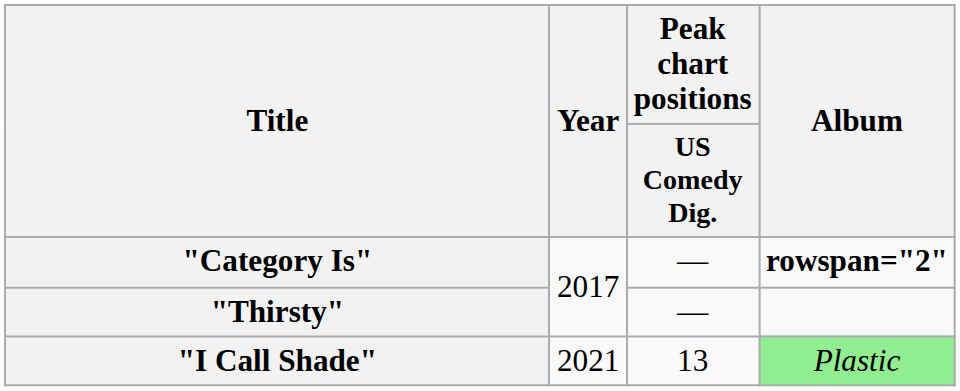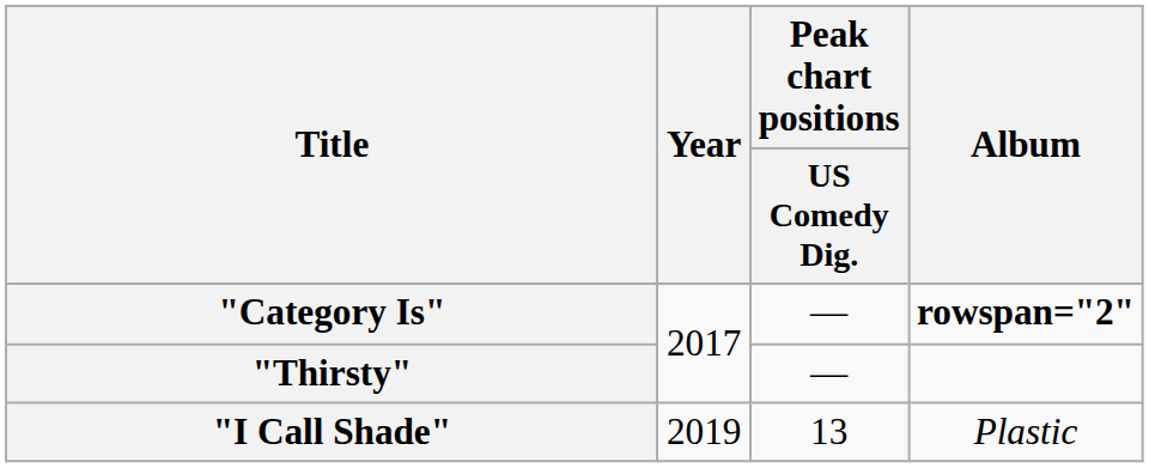"I Call Shade" | Year: 2021 -> 2019
"I Call Shade" | Album: lightgreen background -> no background
